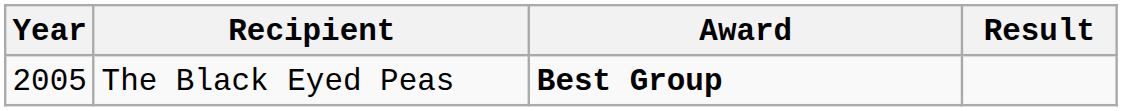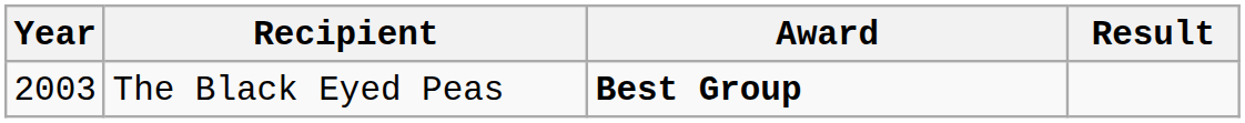The Black Eyed Peas | Year: 2005 -> 2003
